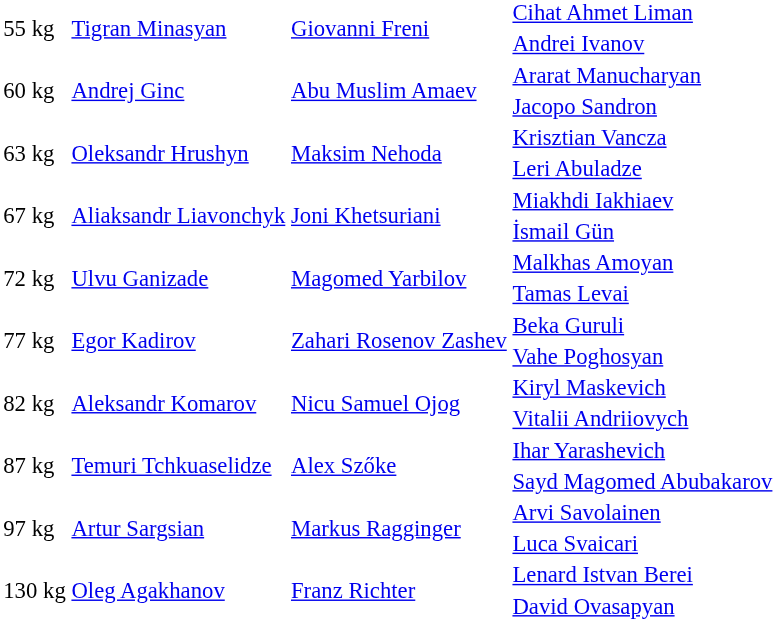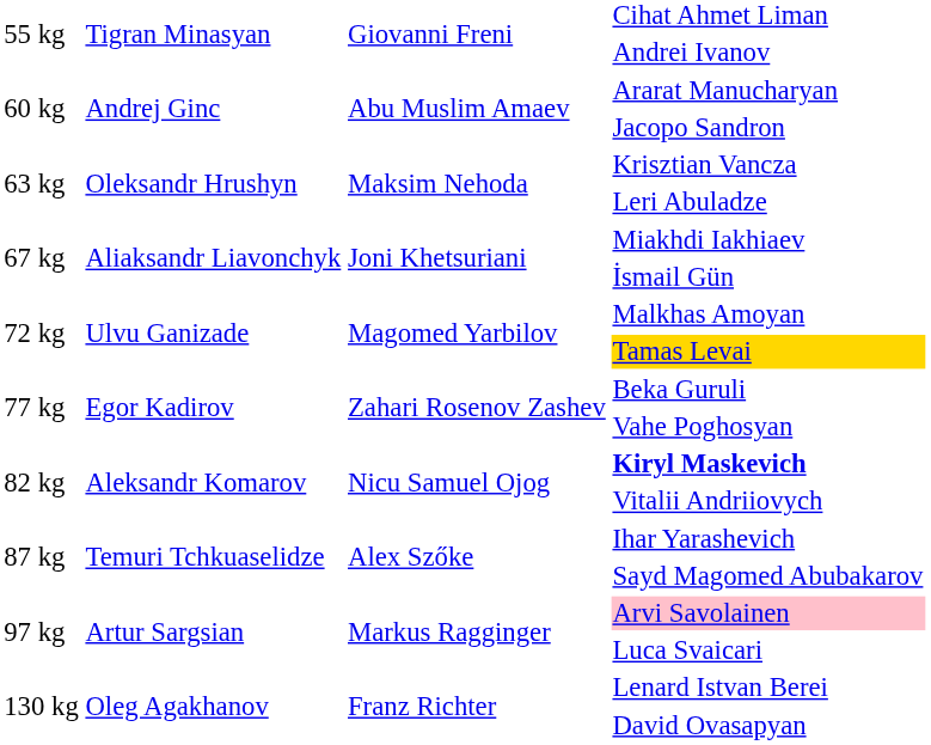Tamas Levai | column 4: no background -> gold background
Kiryl Maskevich | column 4: normal -> bold
Arvi Savolainen | column 4: no background -> pink background
